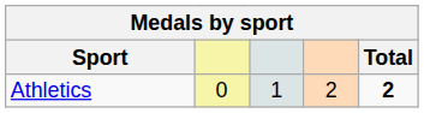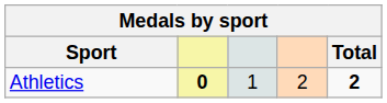Athletics | column 2: normal -> bold
